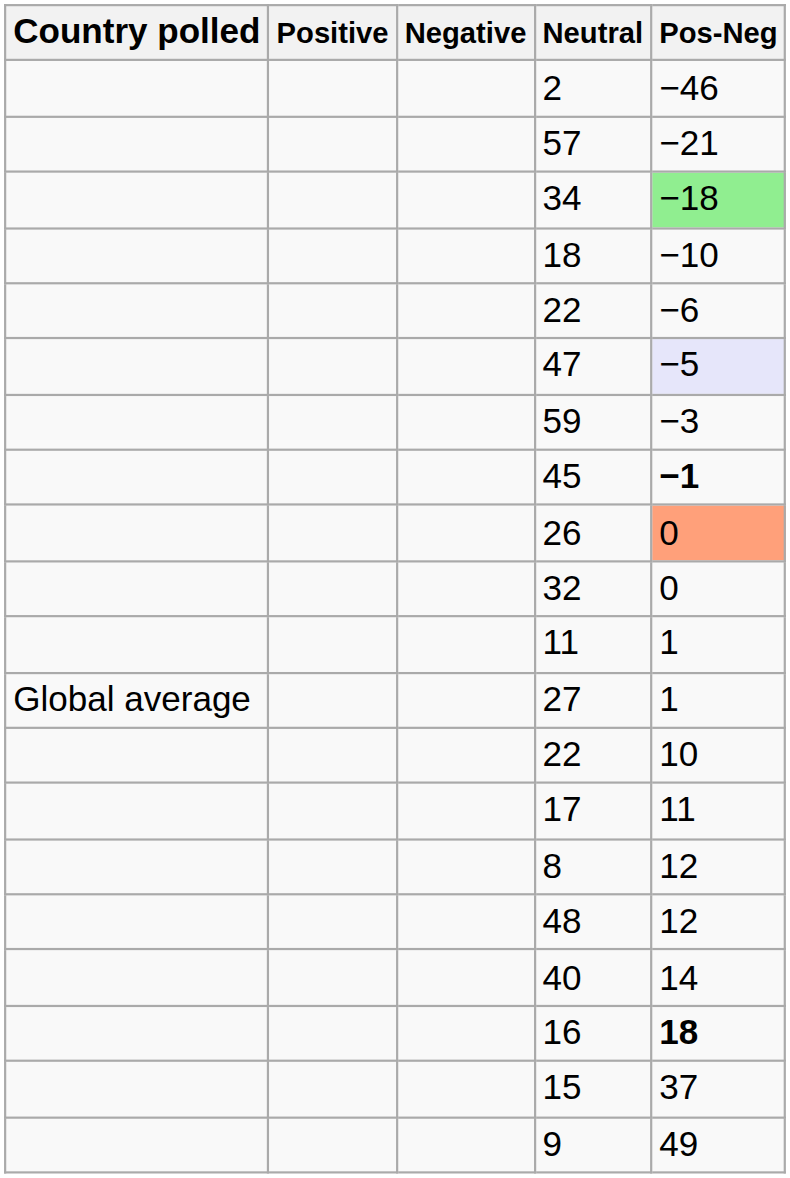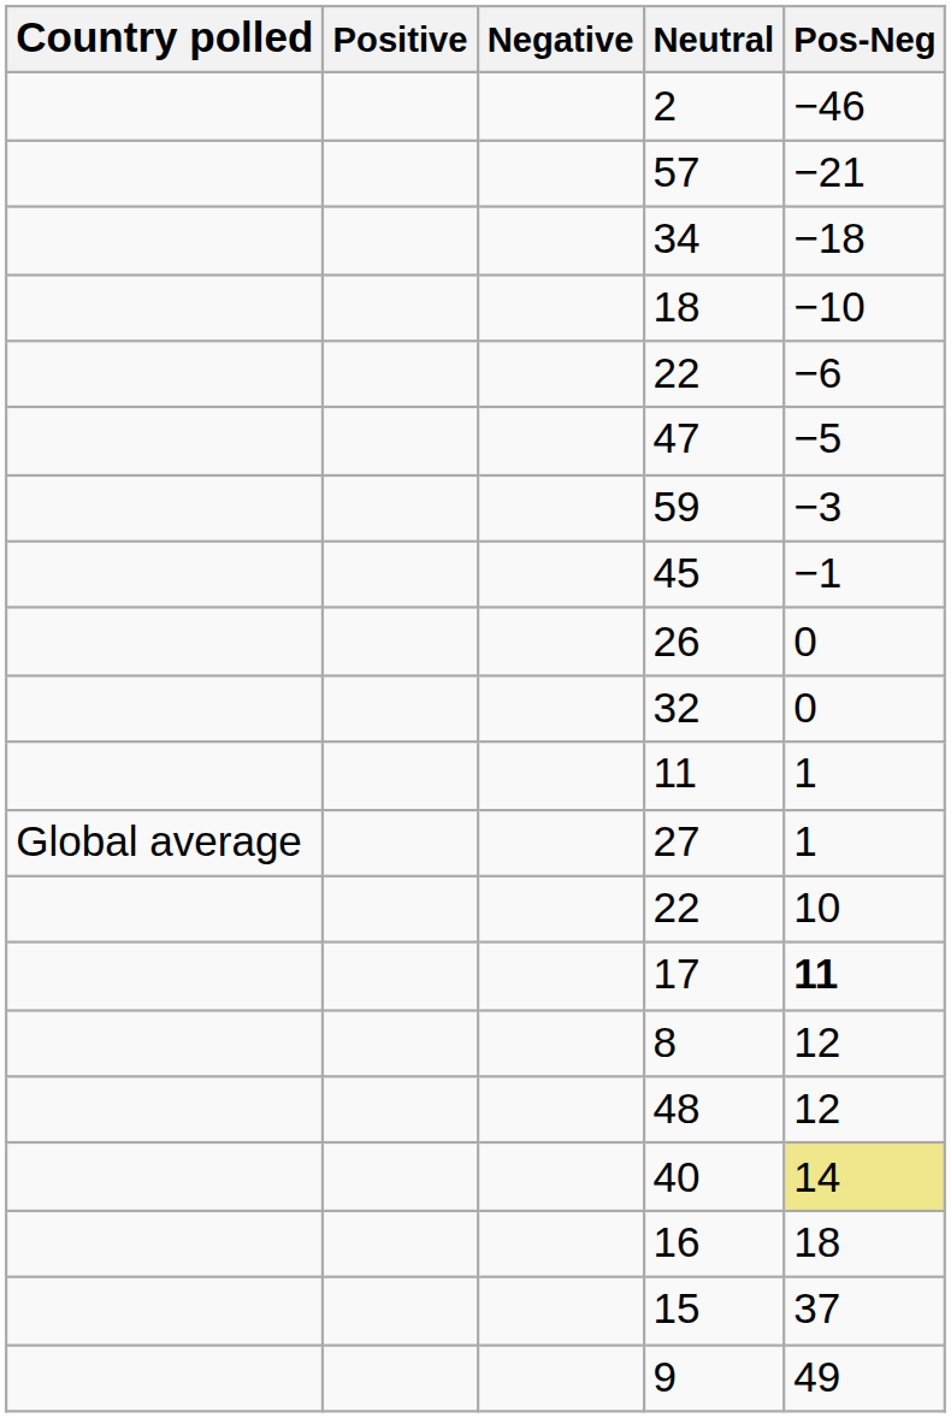34 | Pos-Neg: lightgreen background -> no background
47 | Pos-Neg: lavender background -> no background
45 | Pos-Neg: bold -> normal
26 | Pos-Neg: lightsalmon background -> no background
17 | Pos-Neg: normal -> bold
40 | Pos-Neg: no background -> khaki background
16 | Pos-Neg: bold -> normal
